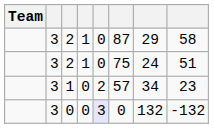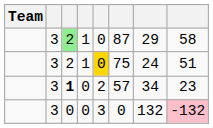row 2 | column 3: no background -> lightgreen background
row 3 | column 5: no background -> gold background
row 4 | column 3: normal -> bold
row 5 | column 5: lavender background -> no background
row 5 | column 8: no background -> pink background
